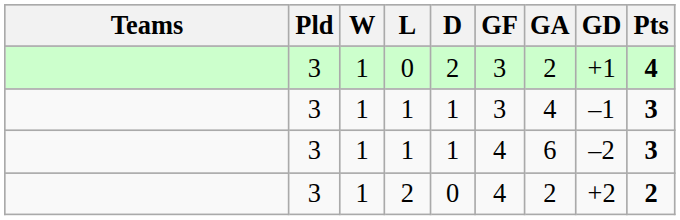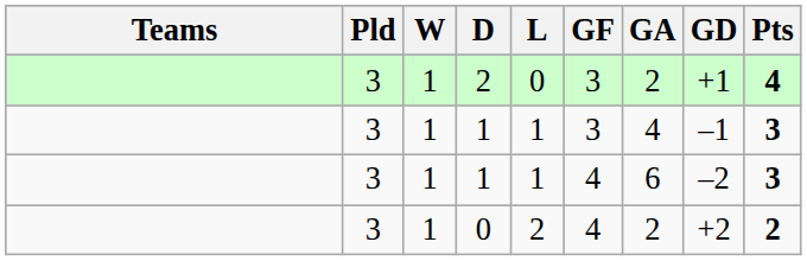columns swapped: D <-> L
